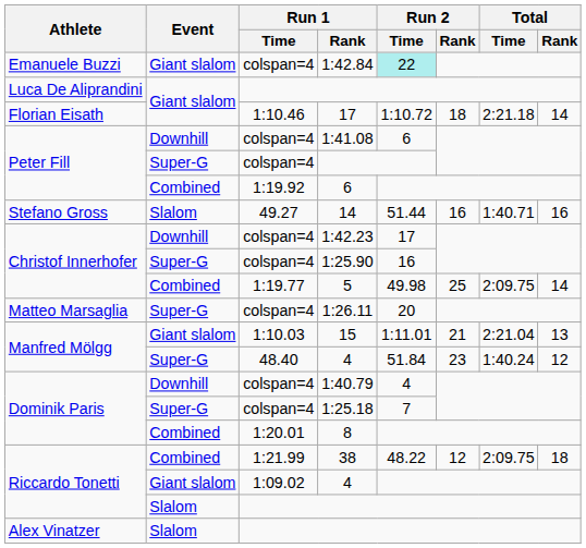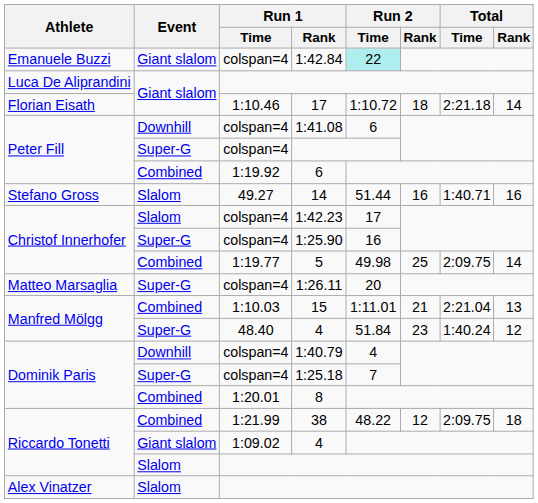1:42.23 | Event: Downhill -> Slalom
15 | Event: Giant slalom -> Combined
